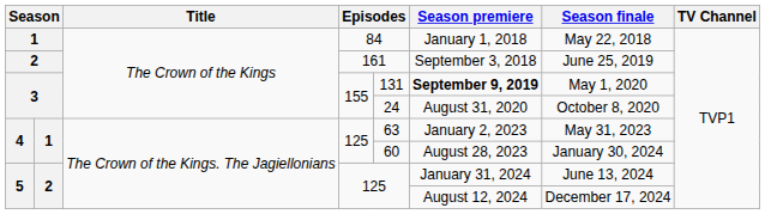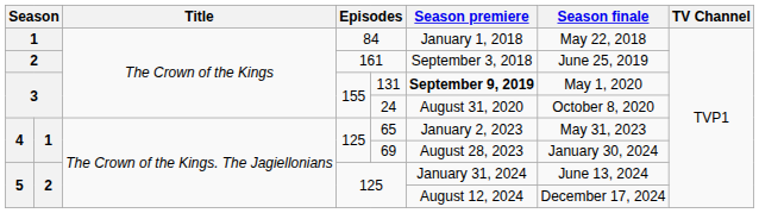row 6 | column 5: 63 -> 65
row 7 | column 5: 60 -> 69
